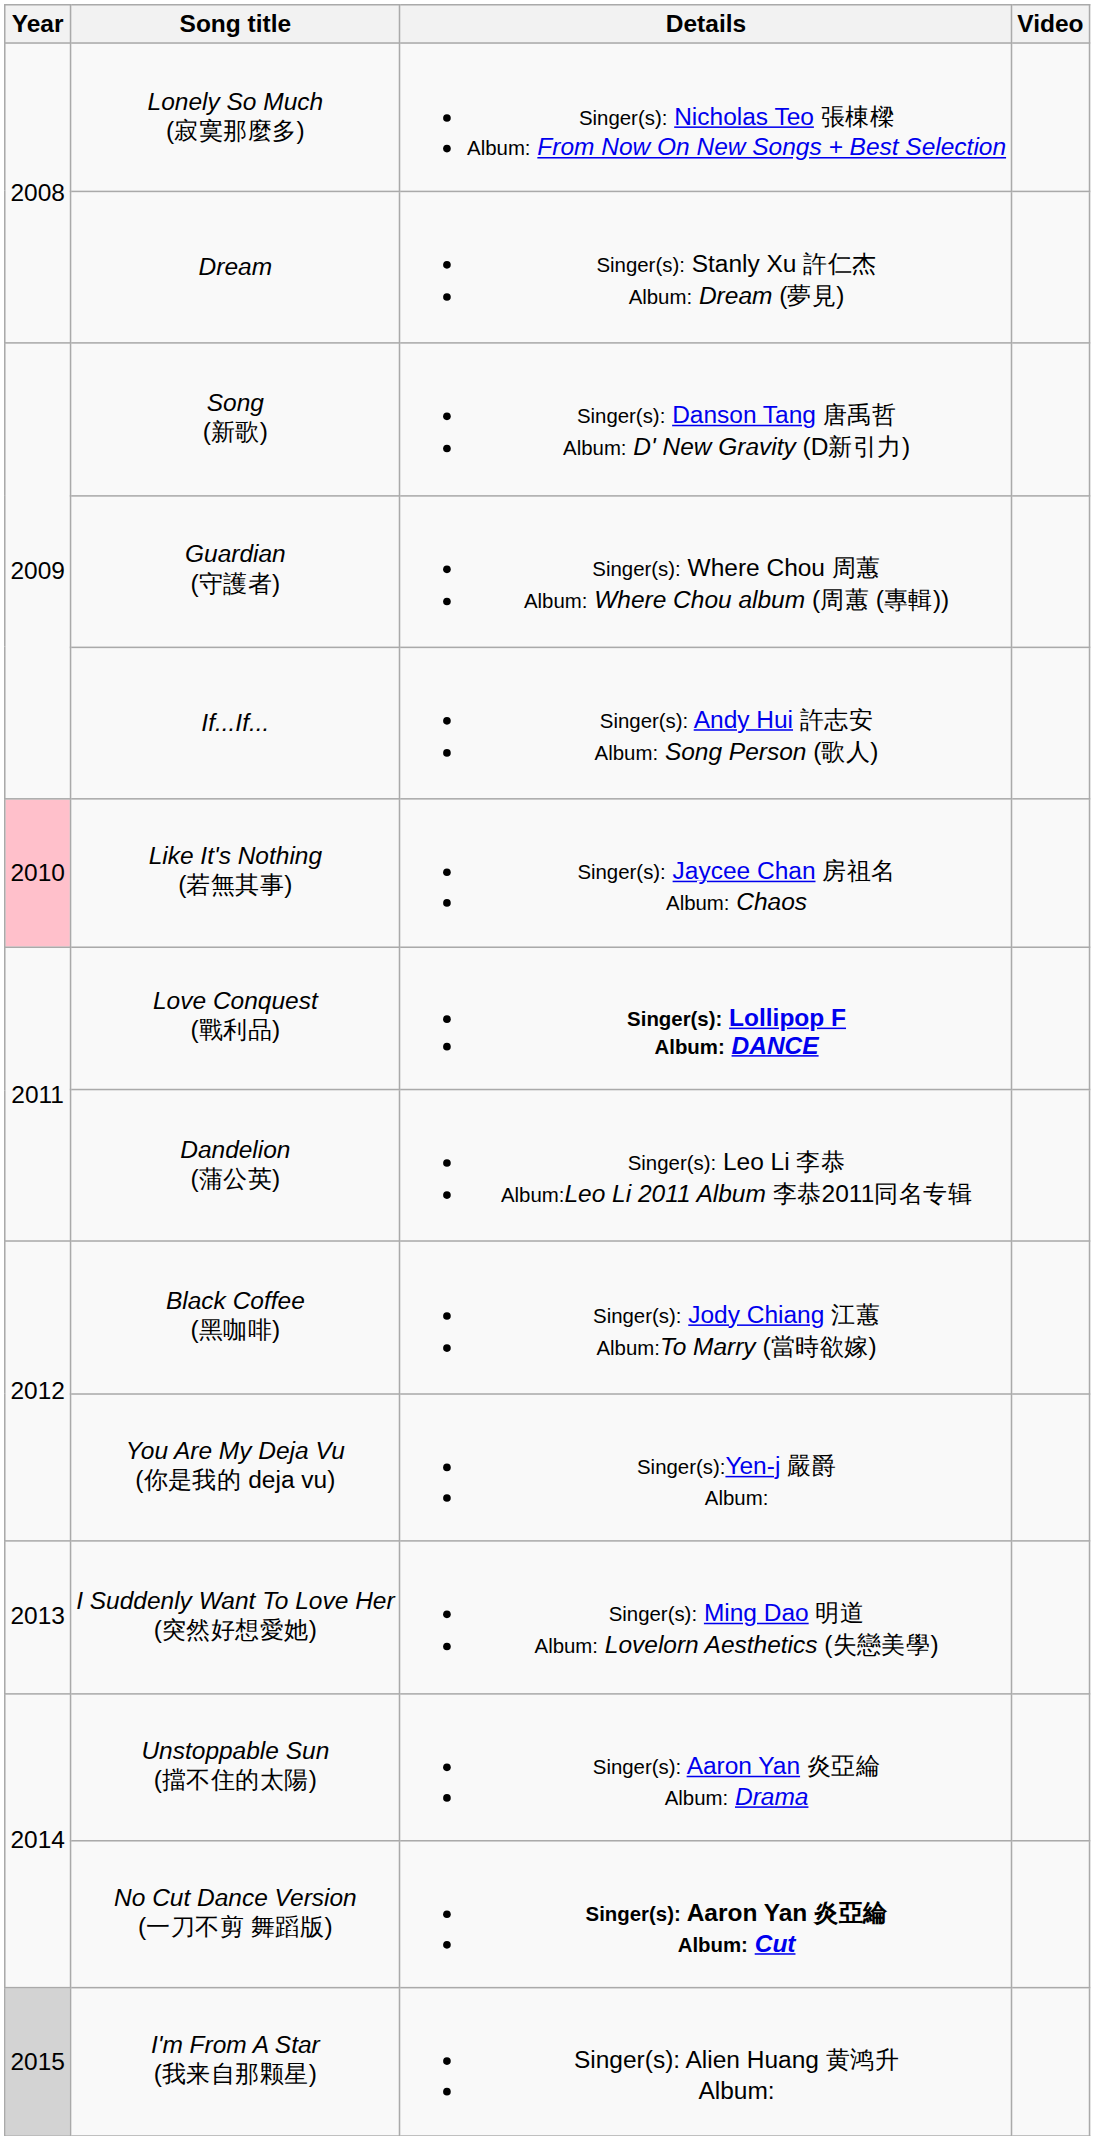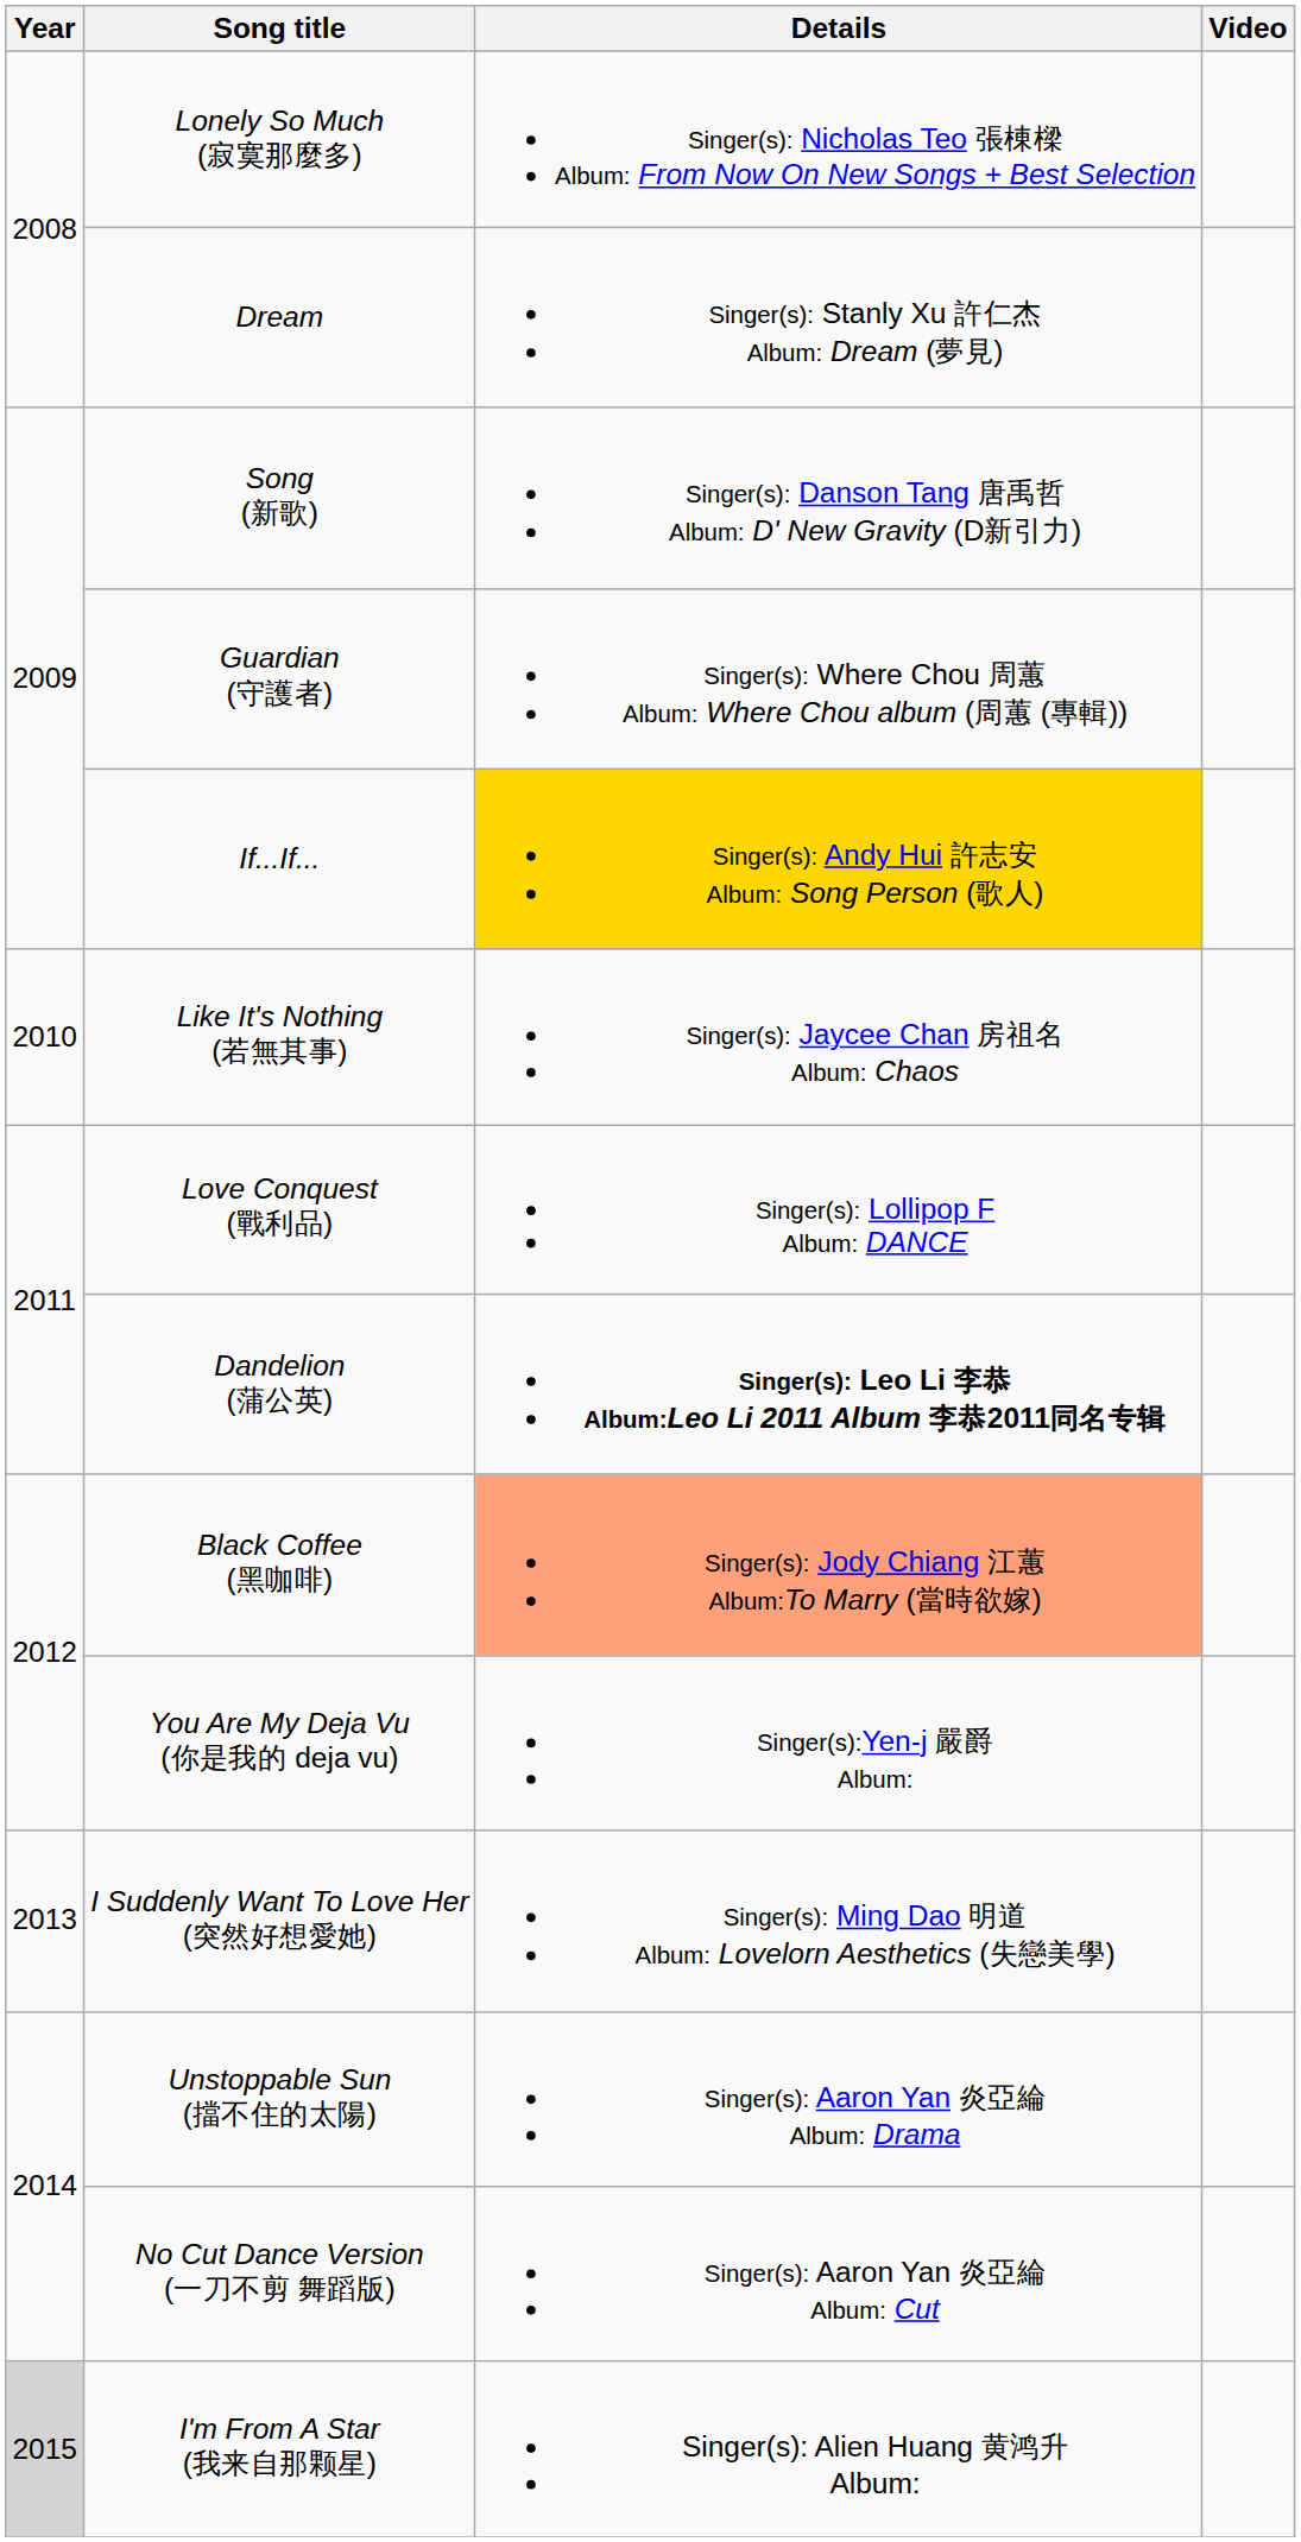If...If... | Details: no background -> gold background
Like It's Nothing (若無其事) | Year: pink background -> no background
Love Conquest (戰利品) | Details: bold -> normal
Dandelion (蒲公英) | Details: normal -> bold
Black Coffee (黑咖啡) | Details: no background -> lightsalmon background
No Cut Dance Version (一刀不剪 舞蹈版) | Details: bold -> normal
